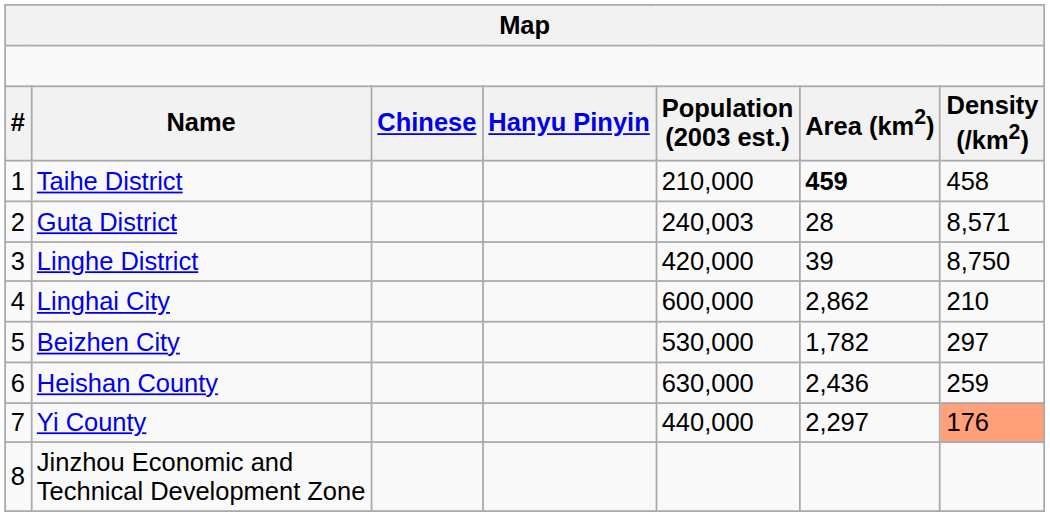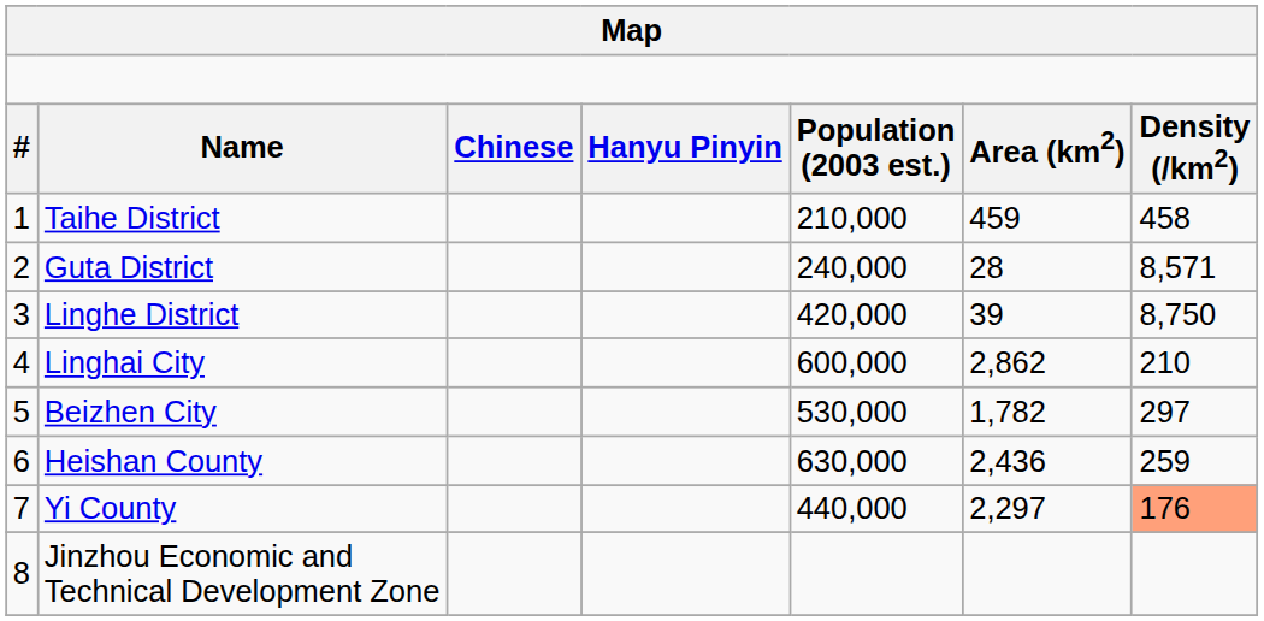Taihe District | column 6: bold -> normal
Guta District | column 5: 240,003 -> 240,000
